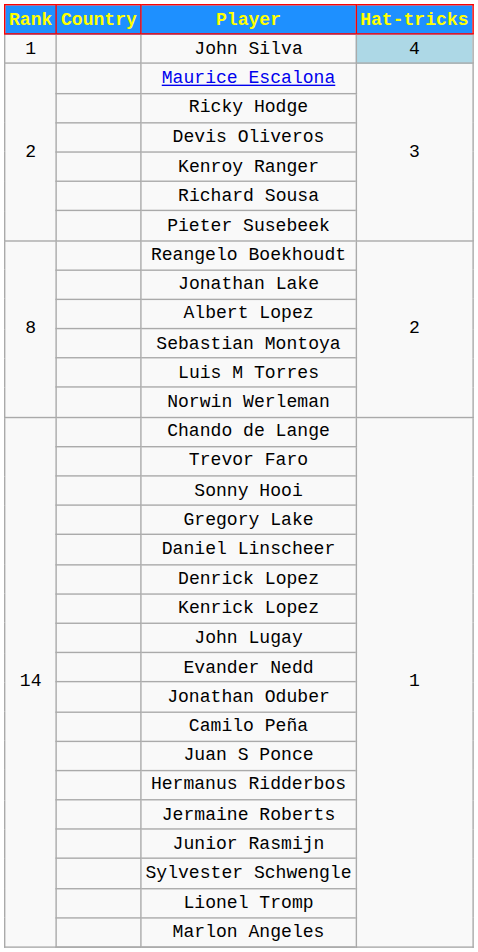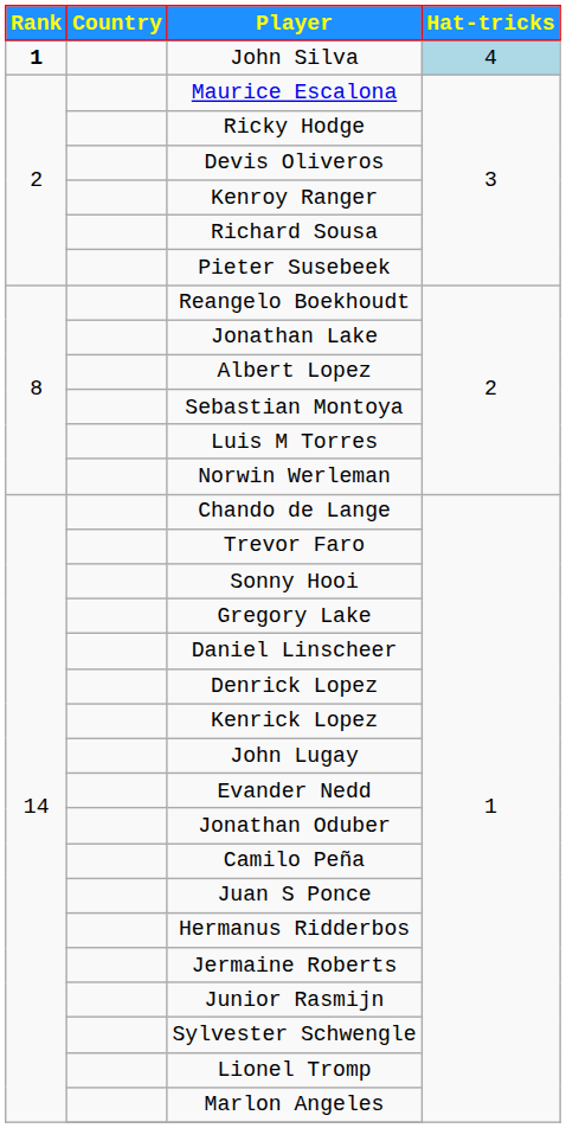John Silva | Rank: normal -> bold
